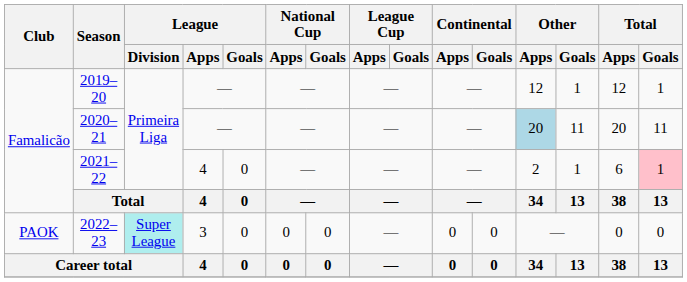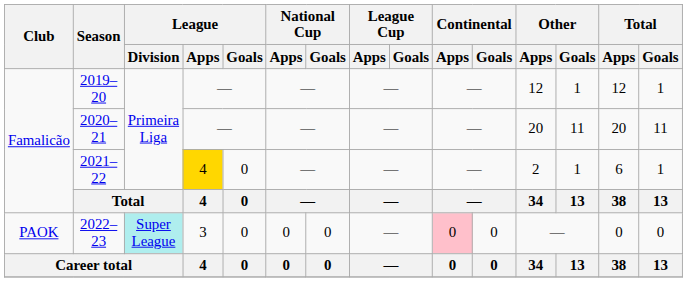2020–21 | Other / Apps: lightblue background -> no background
2021–22 | League / Apps: no background -> gold background
2021–22 | Total / Goals: pink background -> no background
2022–23 | Continental / Apps: no background -> pink background
